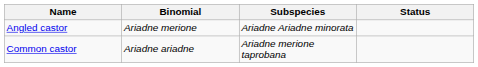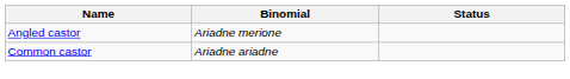- column: Subspecies | Ariadne Ariadne minorata | Ariadne merione taprobana
